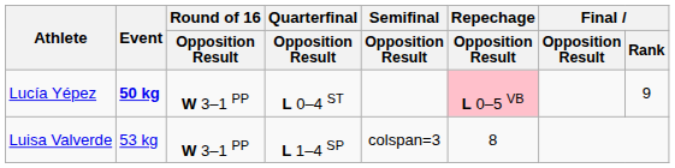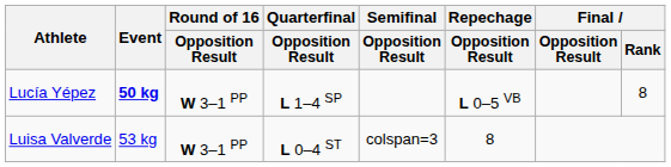Lucía Yépez | Quarterfinal / Opposition Result: L 0–4 ST -> L 1–4 SP
Lucía Yépez | Repechage / Opposition Result: pink background -> no background
Lucía Yépez | Final / Rank: 9 -> 8
Luisa Valverde | Quarterfinal / Opposition Result: L 1–4 SP -> L 0–4 ST
